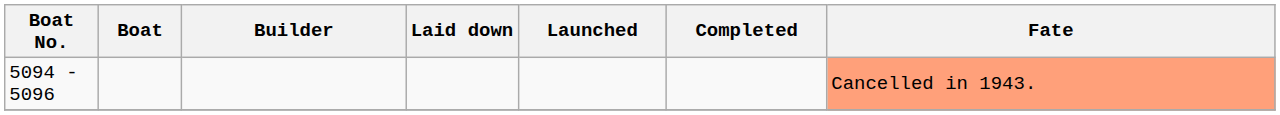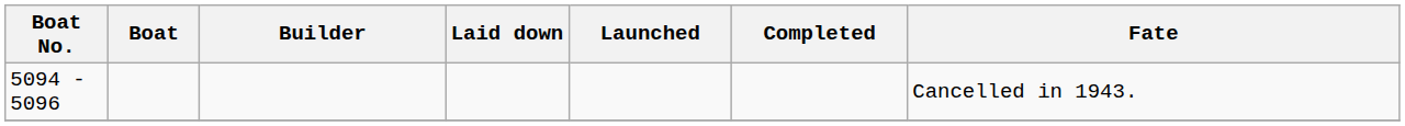5094 - 5096 | Fate: lightsalmon background -> no background
